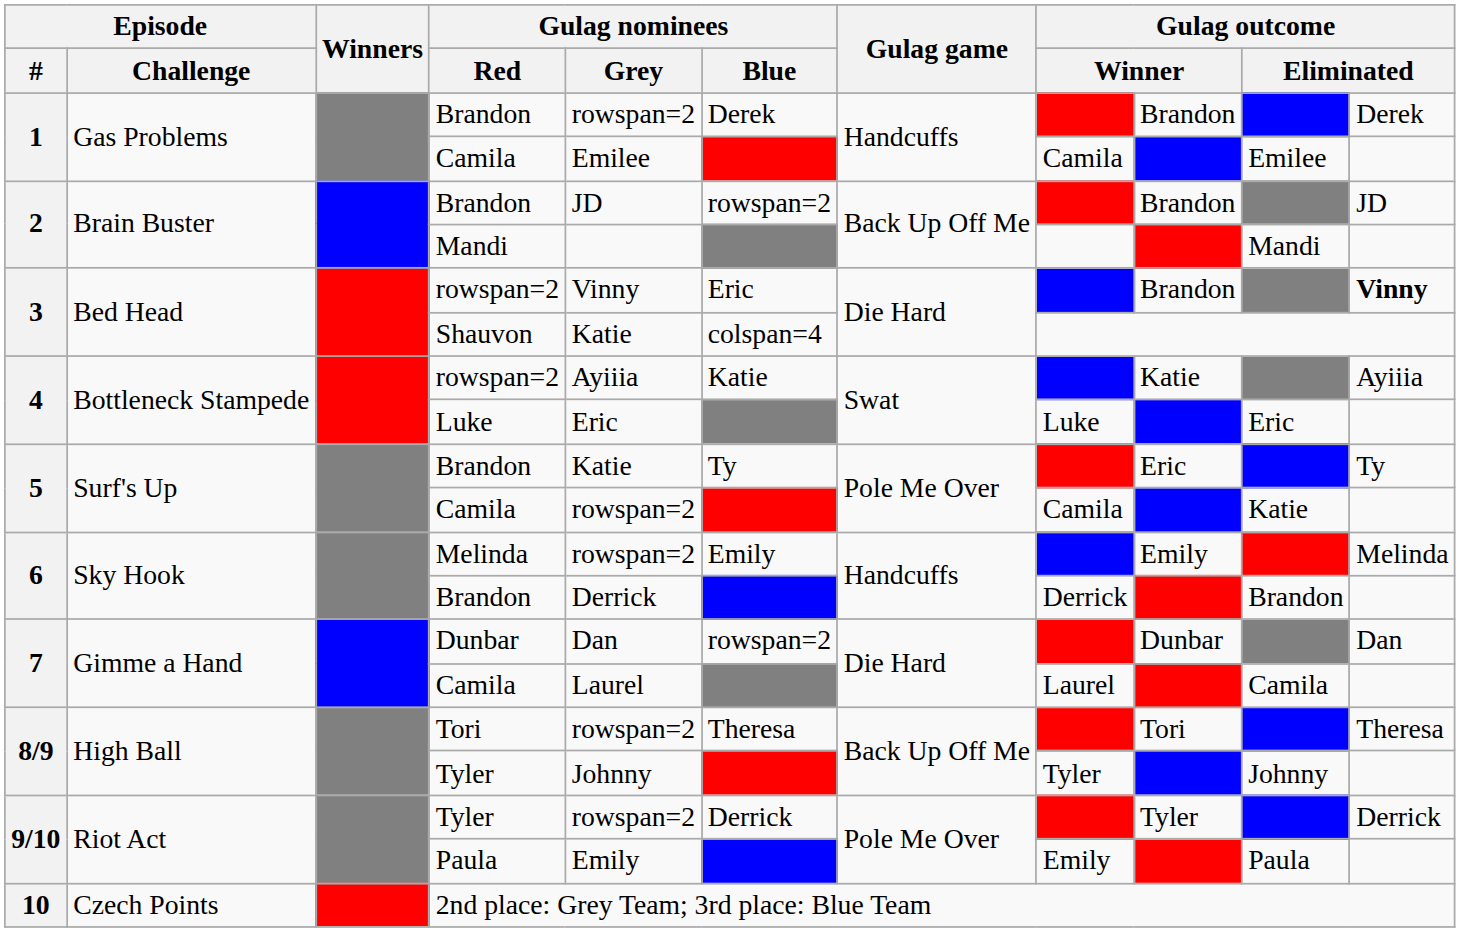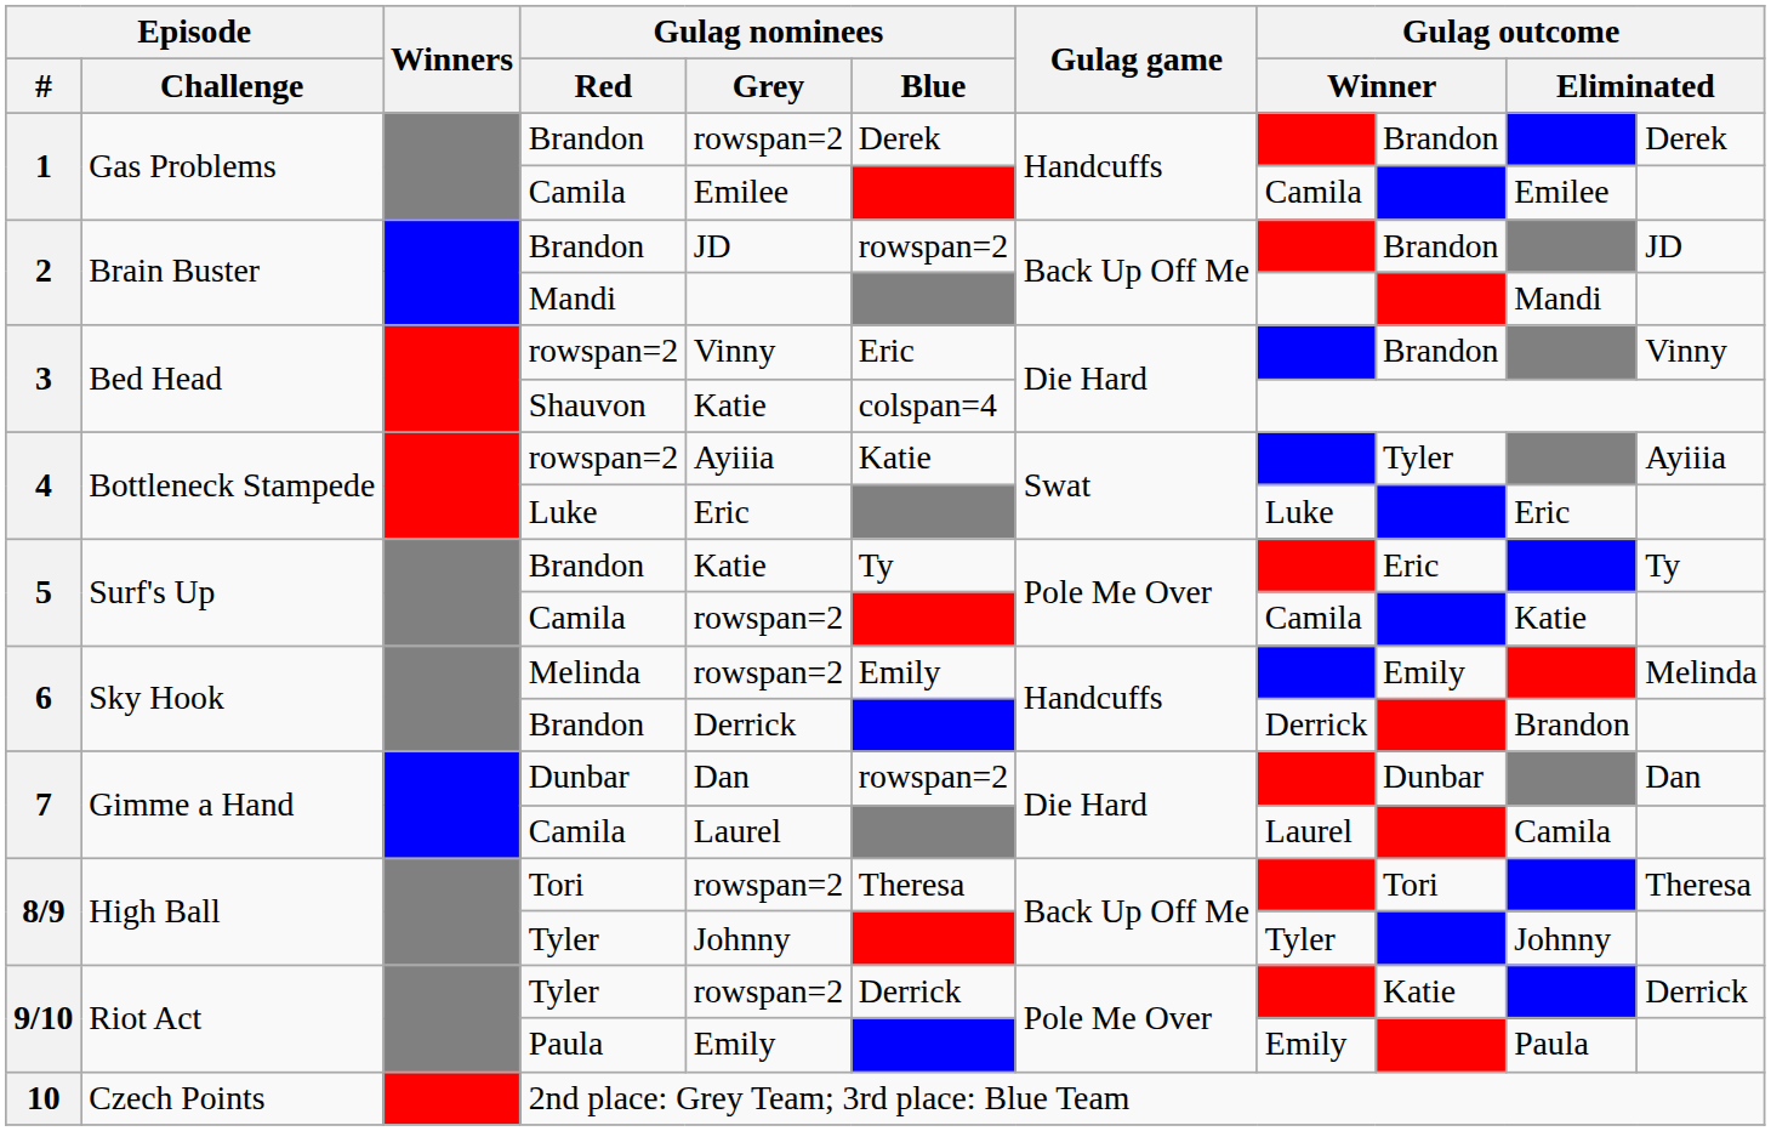3 / rowspan=2 | column 11: bold -> normal
4 / rowspan=2 | column 9: Katie -> Tyler
9/10 / Tyler | column 9: Tyler -> Katie
